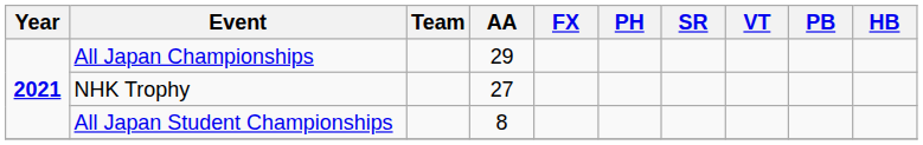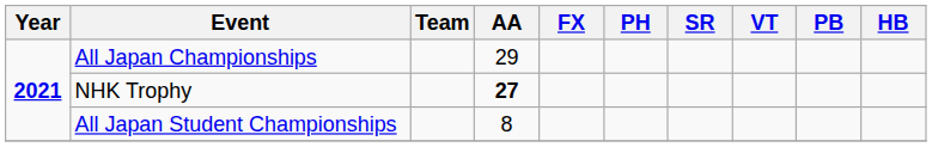NHK Trophy | AA: normal -> bold
